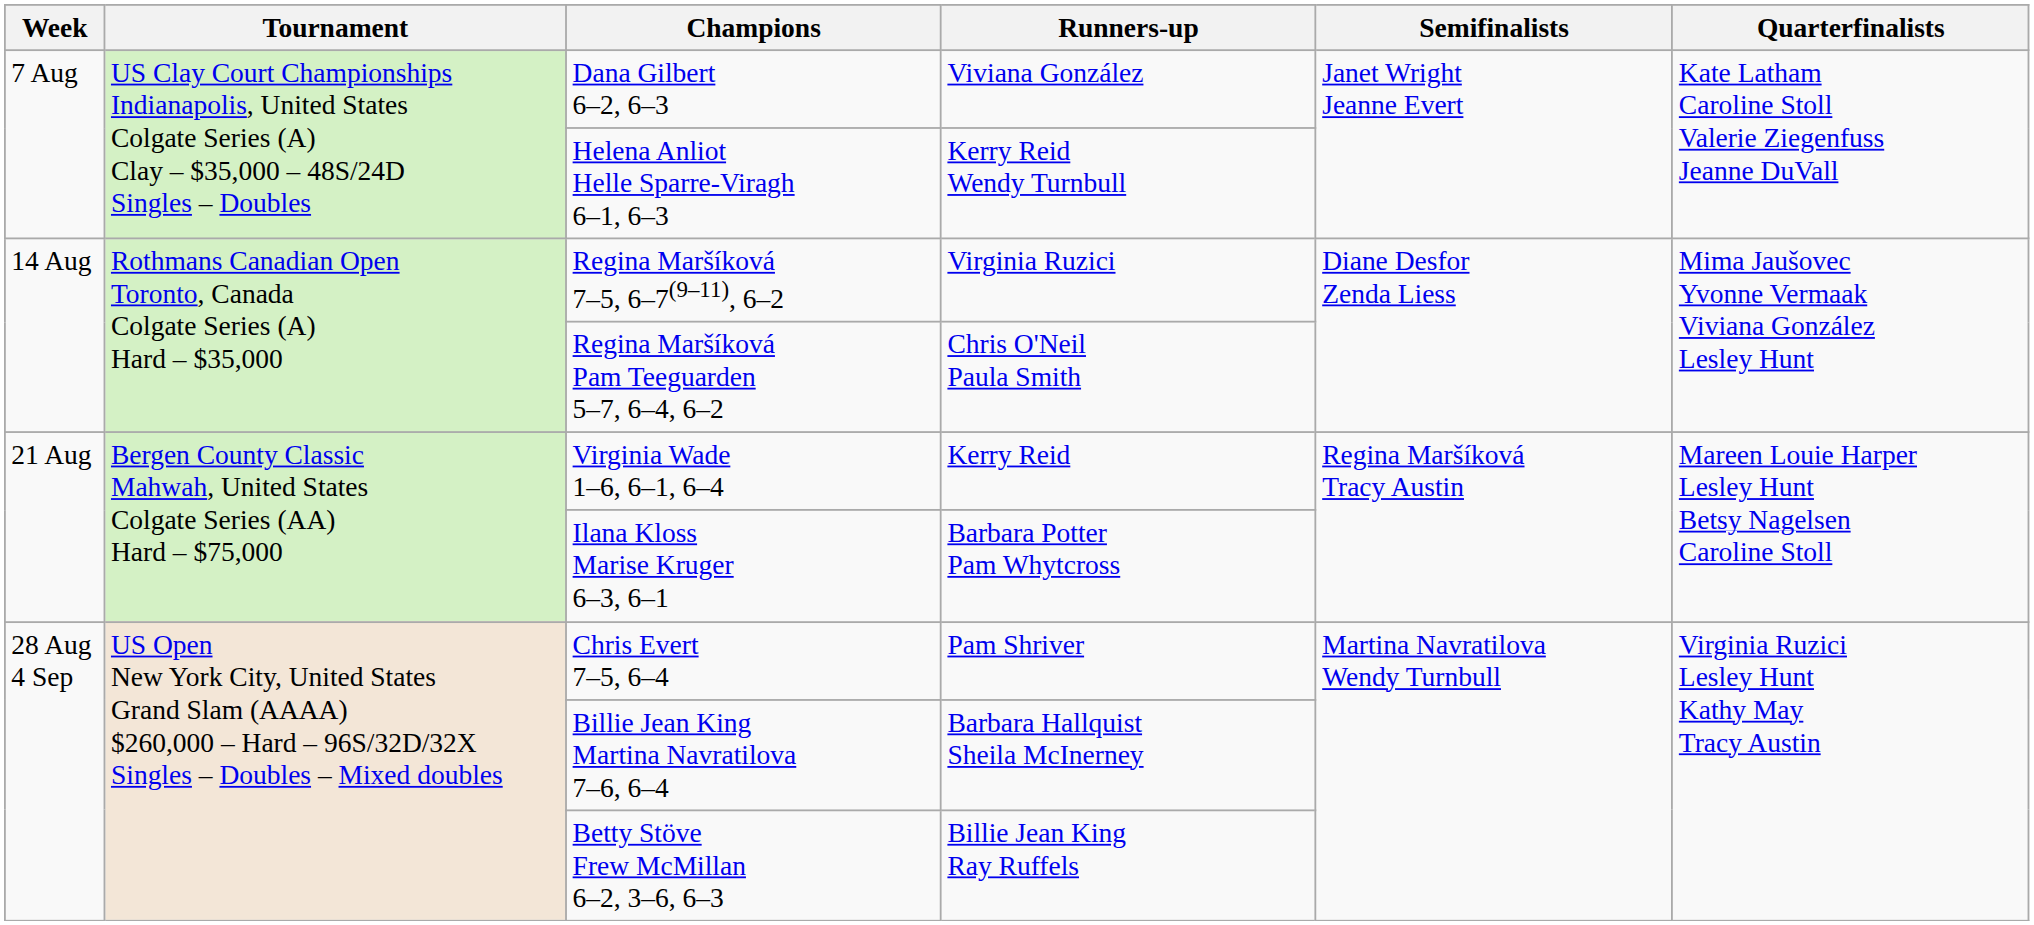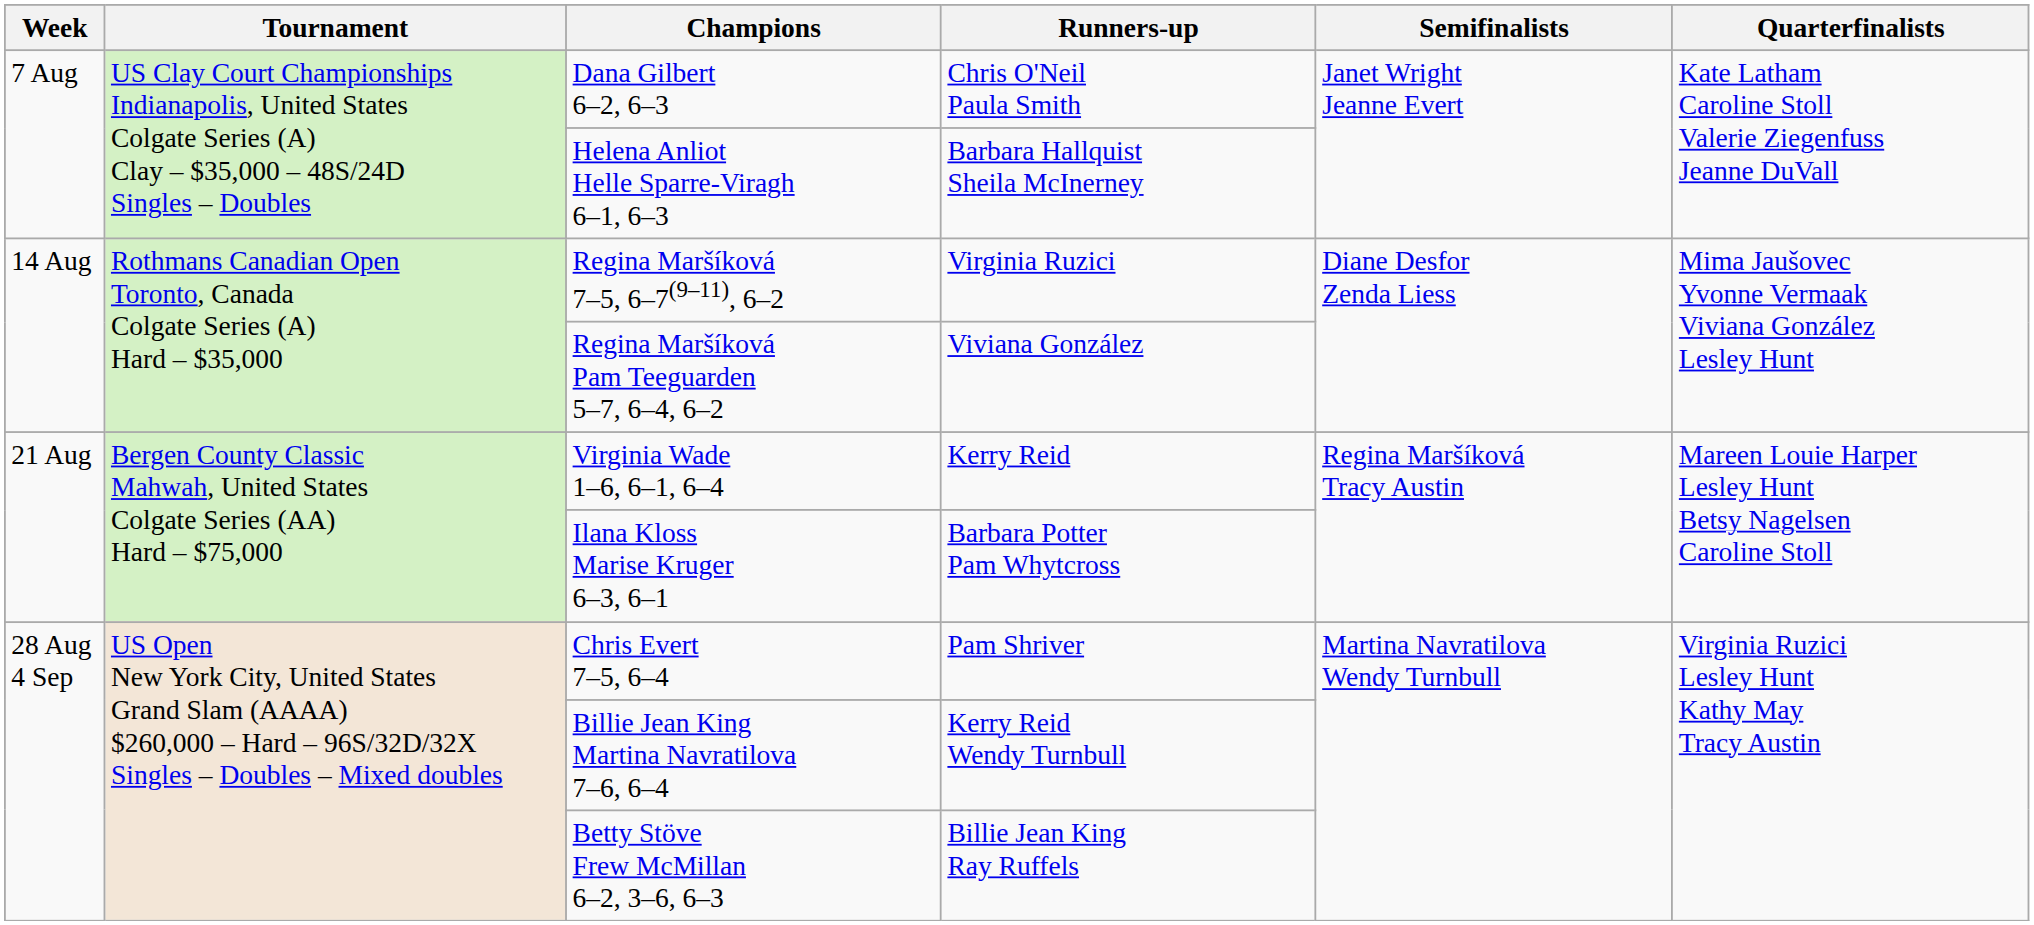Dana Gilbert 6–2, 6–3 | Runners-up: Viviana González -> Chris O'Neil Paula Smith
Helena Anliot Helle Sparre-Viragh 6–1, 6–3 | Runners-up: Kerry Reid Wendy Turnbull -> Barbara Hallquist Sheila McInerney
Regina Maršíková Pam Teeguarden 5–7, 6–4, 6–2 | Runners-up: Chris O'Neil Paula Smith -> Viviana González
Billie Jean King Martina Navratilova 7–6, 6–4 | Runners-up: Barbara Hallquist Sheila McInerney -> Kerry Reid Wendy Turnbull
